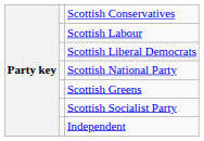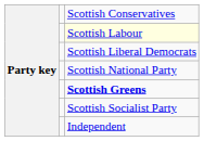Scottish Labour | column 3: no background -> lightyellow background
Scottish Greens | column 3: normal -> bold
